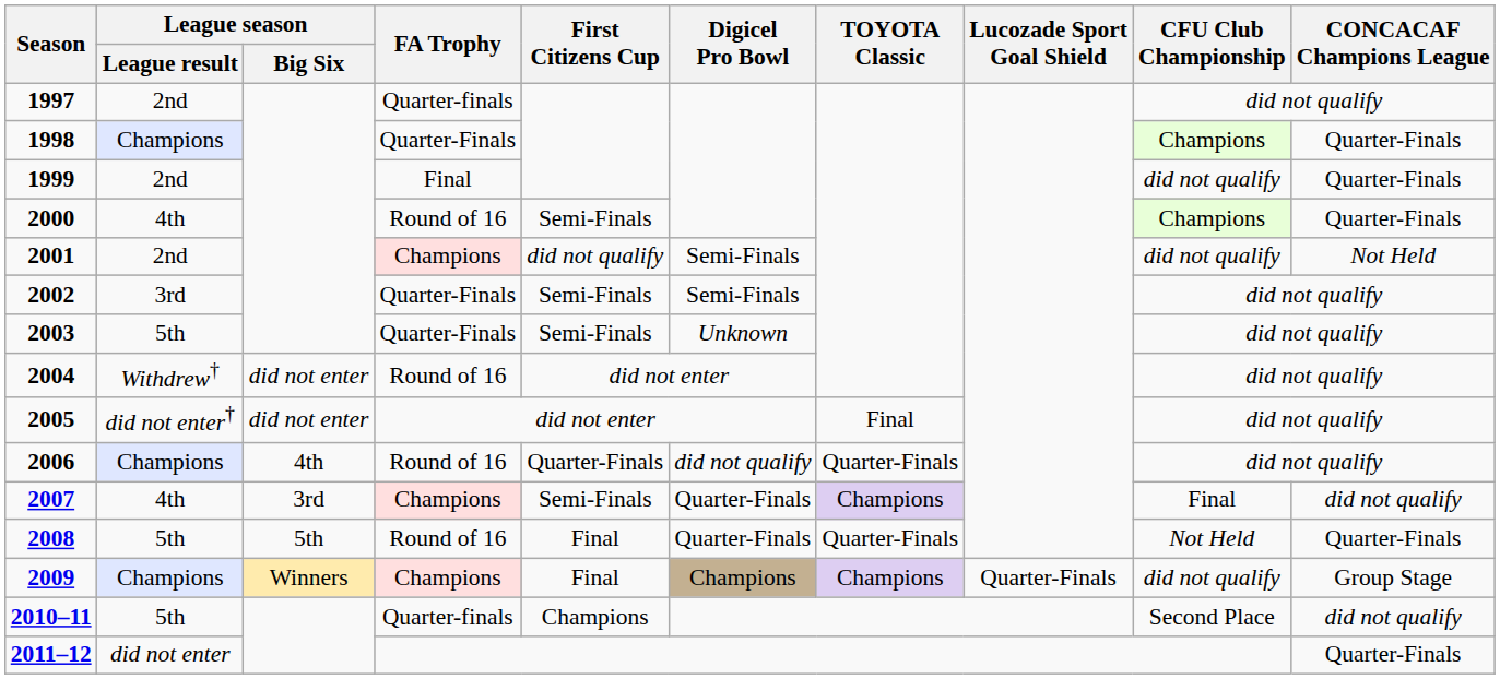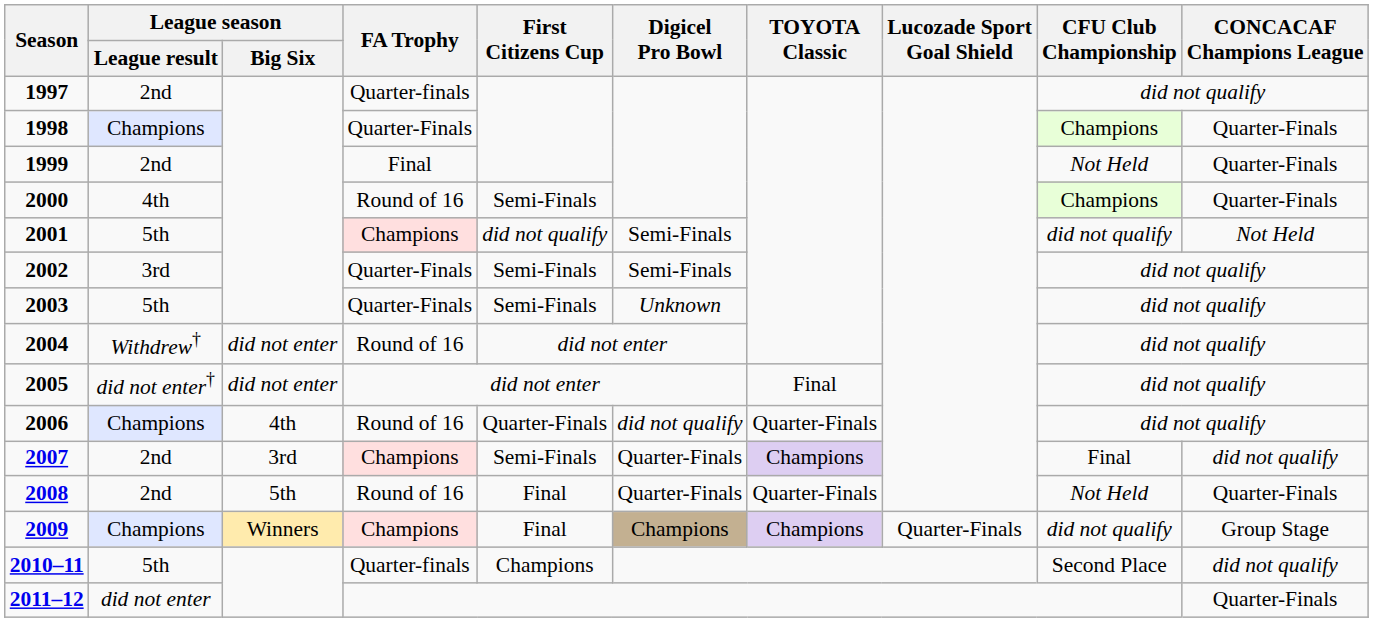1999 | CFU Club Championship: did not qualify -> Not Held
2001 | League season / League result: 2nd -> 5th
2007 | League season / League result: 4th -> 2nd
2008 | League season / League result: 5th -> 2nd
